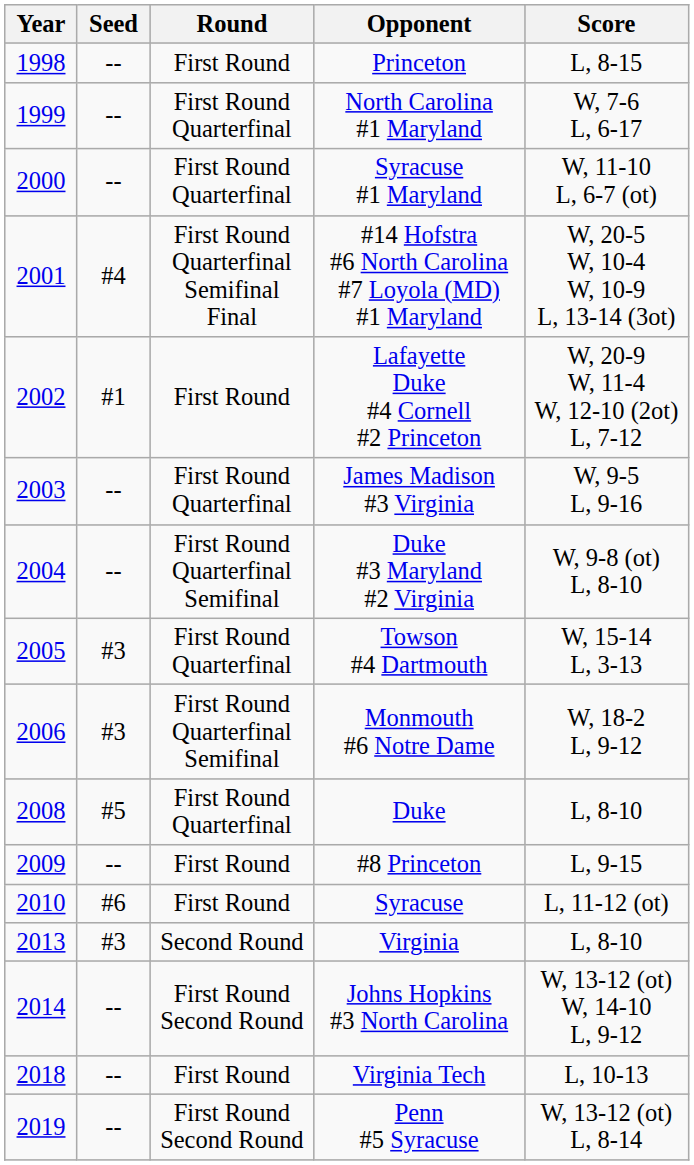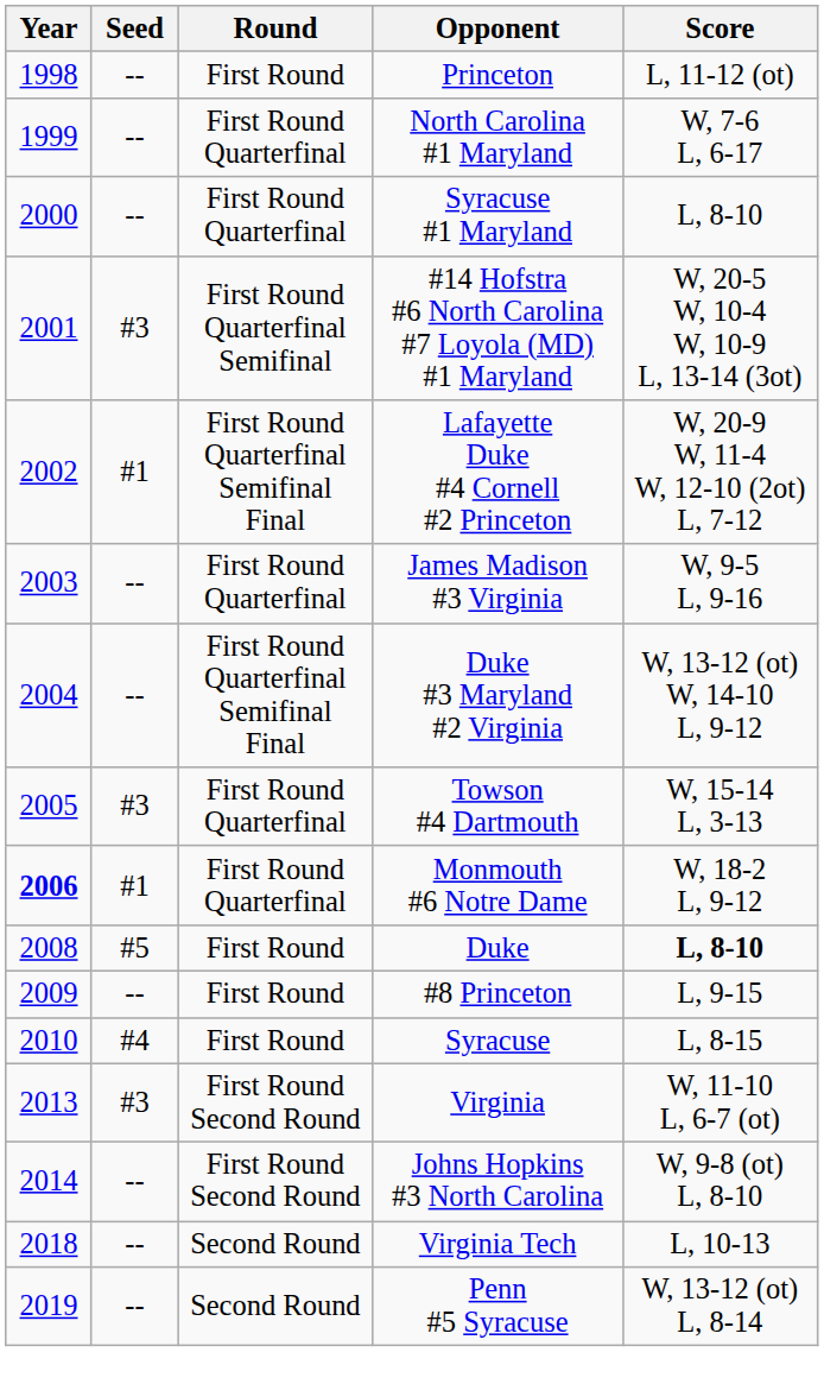Princeton | Score: L, 8-15 -> L, 11-12 (ot)
Syracuse #1 Maryland | Score: W, 11-10 L, 6-7 (ot) -> L, 8-10
#14 Hofstra #6 North Carolina #7 Loyola (MD) #1 Maryland | Seed: #4 -> #3
#14 Hofstra #6 North Carolina #7 Loyola (MD) #1 Maryland | Round: First Round Quarterfinal Semifinal Final -> First Round Quarterfinal Semifinal
Lafayette Duke #4 Cornell #2 Princeton | Round: First Round -> First Round Quarterfinal Semifinal Final
Duke #3 Maryland #2 Virginia | Round: First Round Quarterfinal Semifinal -> First Round Quarterfinal Semifinal Final
Duke #3 Maryland #2 Virginia | Score: W, 9-8 (ot) L, 8-10 -> W, 13-12 (ot) W, 14-10 L, 9-12
Monmouth #6 Notre Dame | Year: normal -> bold
Monmouth #6 Notre Dame | Seed: #3 -> #1
Monmouth #6 Notre Dame | Round: First Round Quarterfinal Semifinal -> First Round Quarterfinal
Duke | Round: First Round Quarterfinal -> First Round
Duke | Score: normal -> bold
Syracuse | Seed: #6 -> #4
Syracuse | Score: L, 11-12 (ot) -> L, 8-15
Virginia | Round: Second Round -> First Round Second Round
Virginia | Score: L, 8-10 -> W, 11-10 L, 6-7 (ot)
Johns Hopkins #3 North Carolina | Score: W, 13-12 (ot) W, 14-10 L, 9-12 -> W, 9-8 (ot) L, 8-10
Virginia Tech | Round: First Round -> Second Round
Penn #5 Syracuse | Round: First Round Second Round -> Second Round
